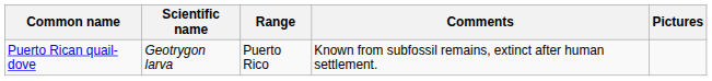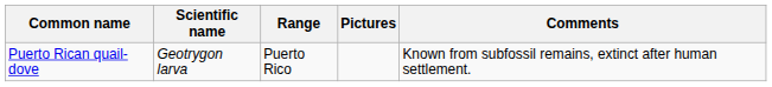columns swapped: Comments <-> Pictures
